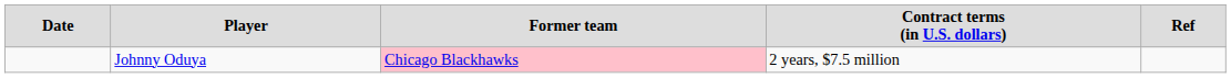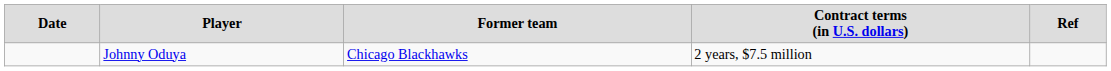Johnny Oduya | column 3: pink background -> no background
